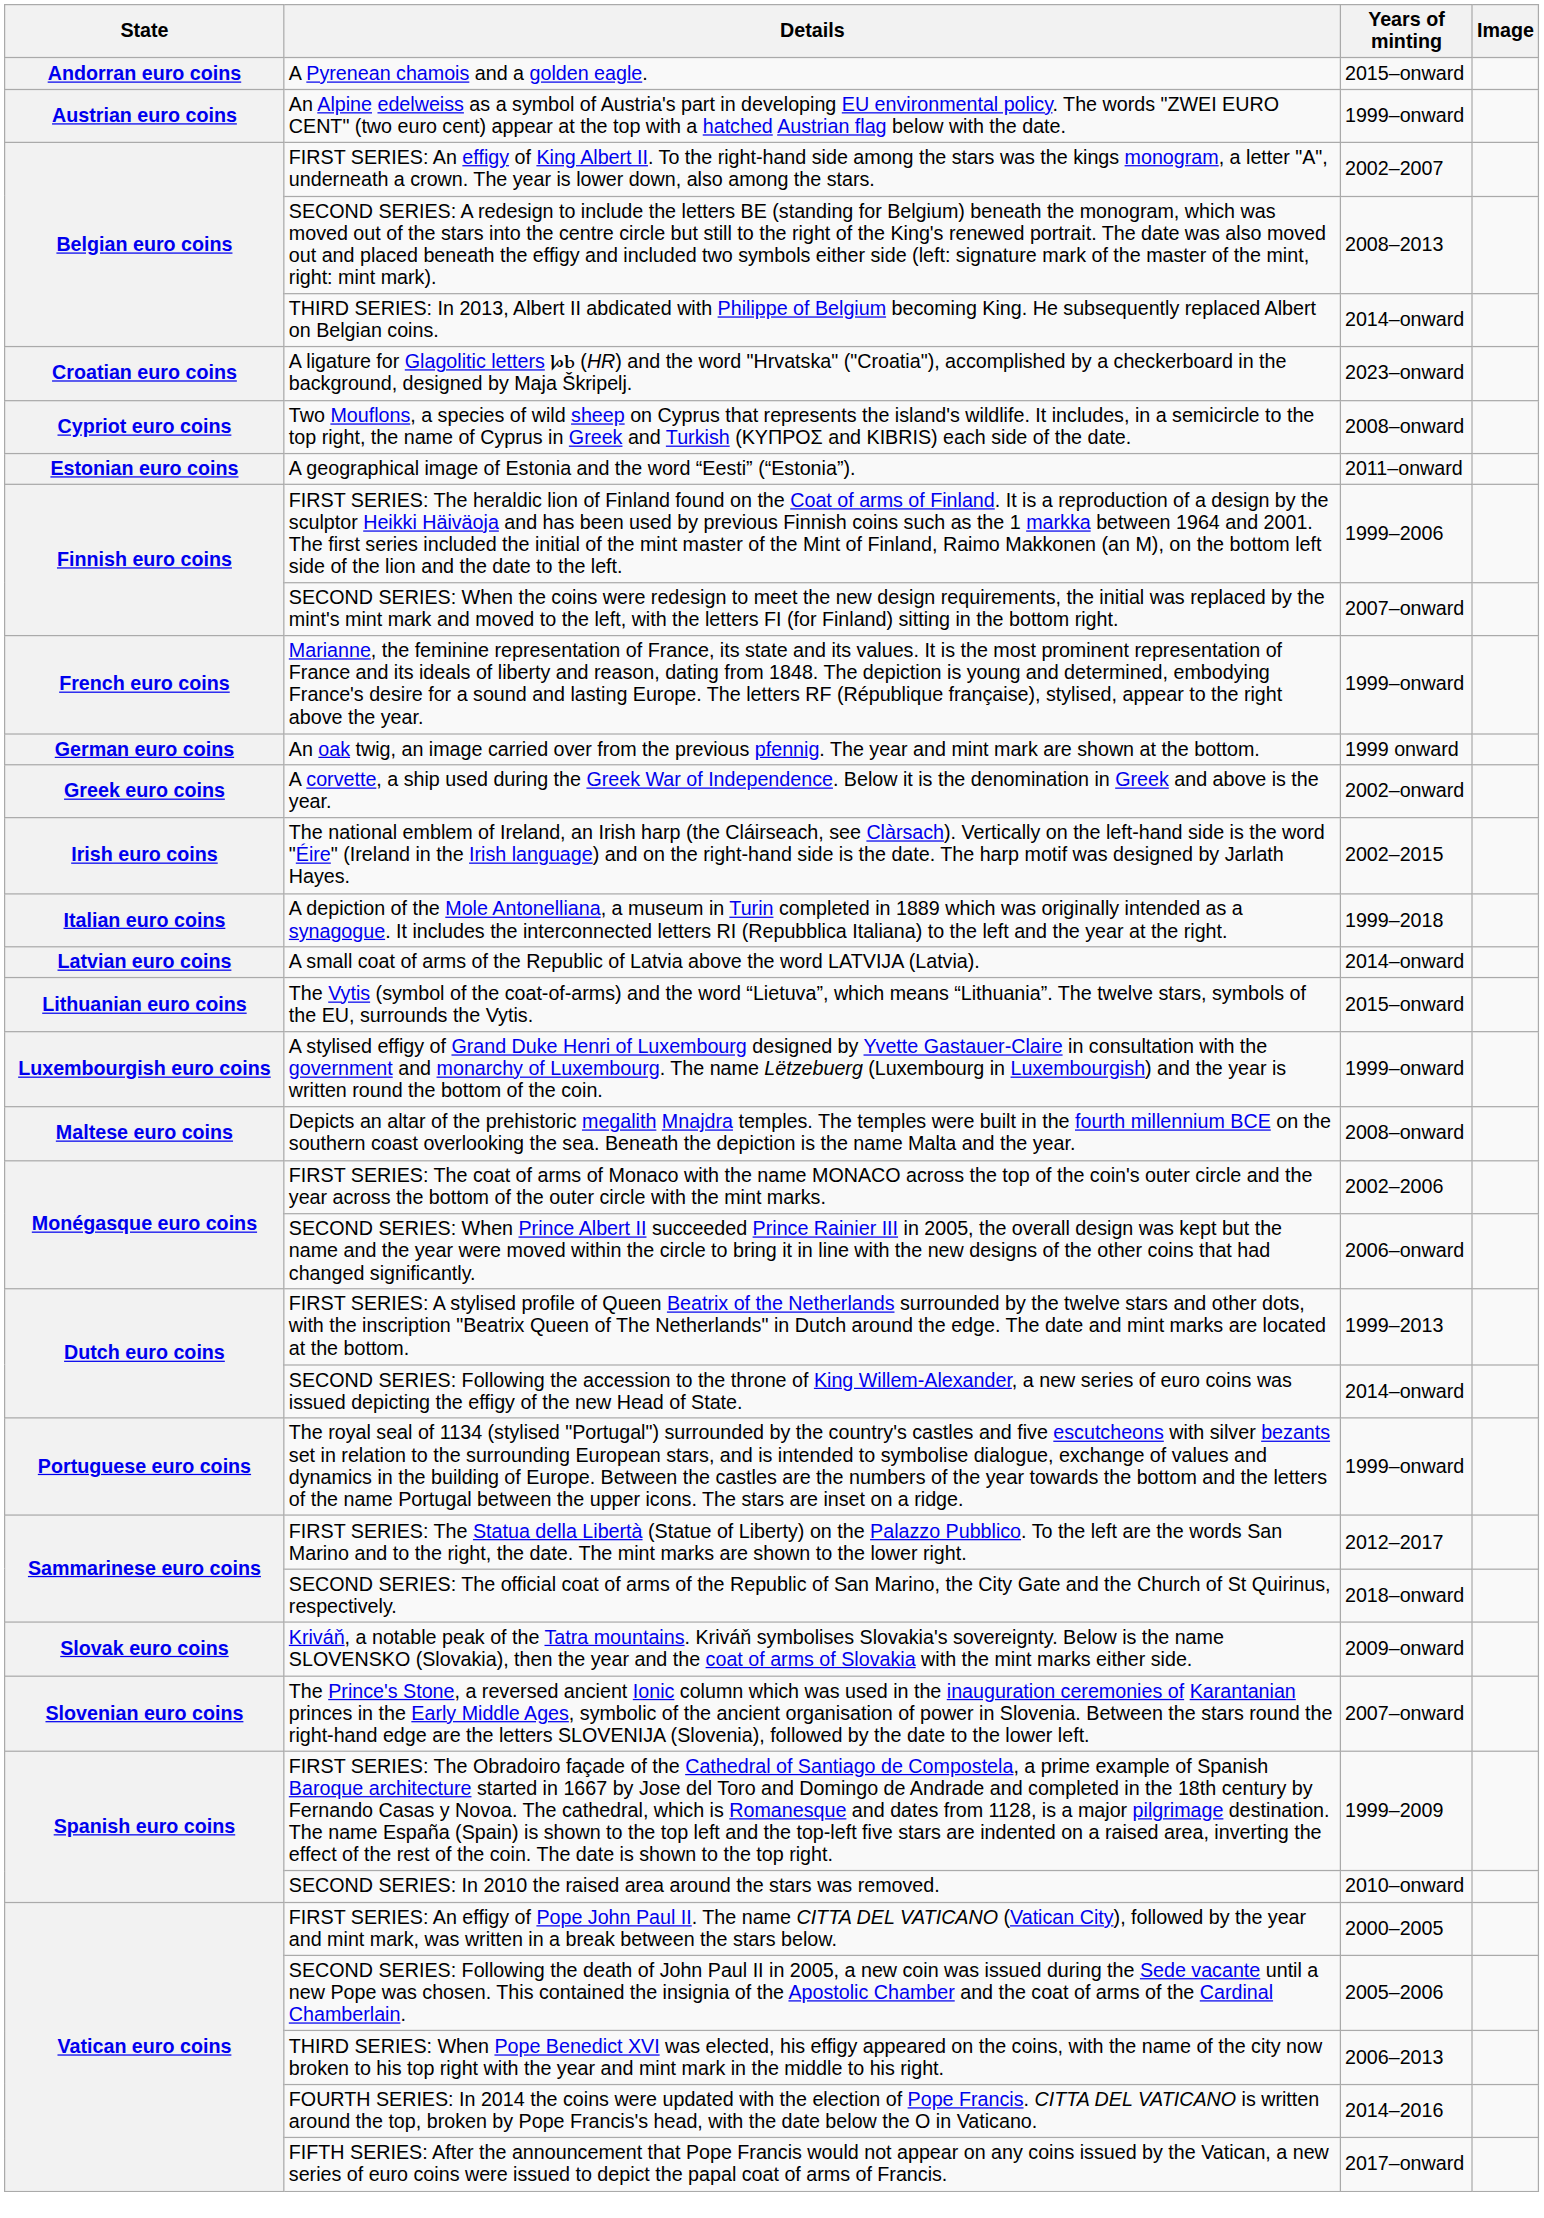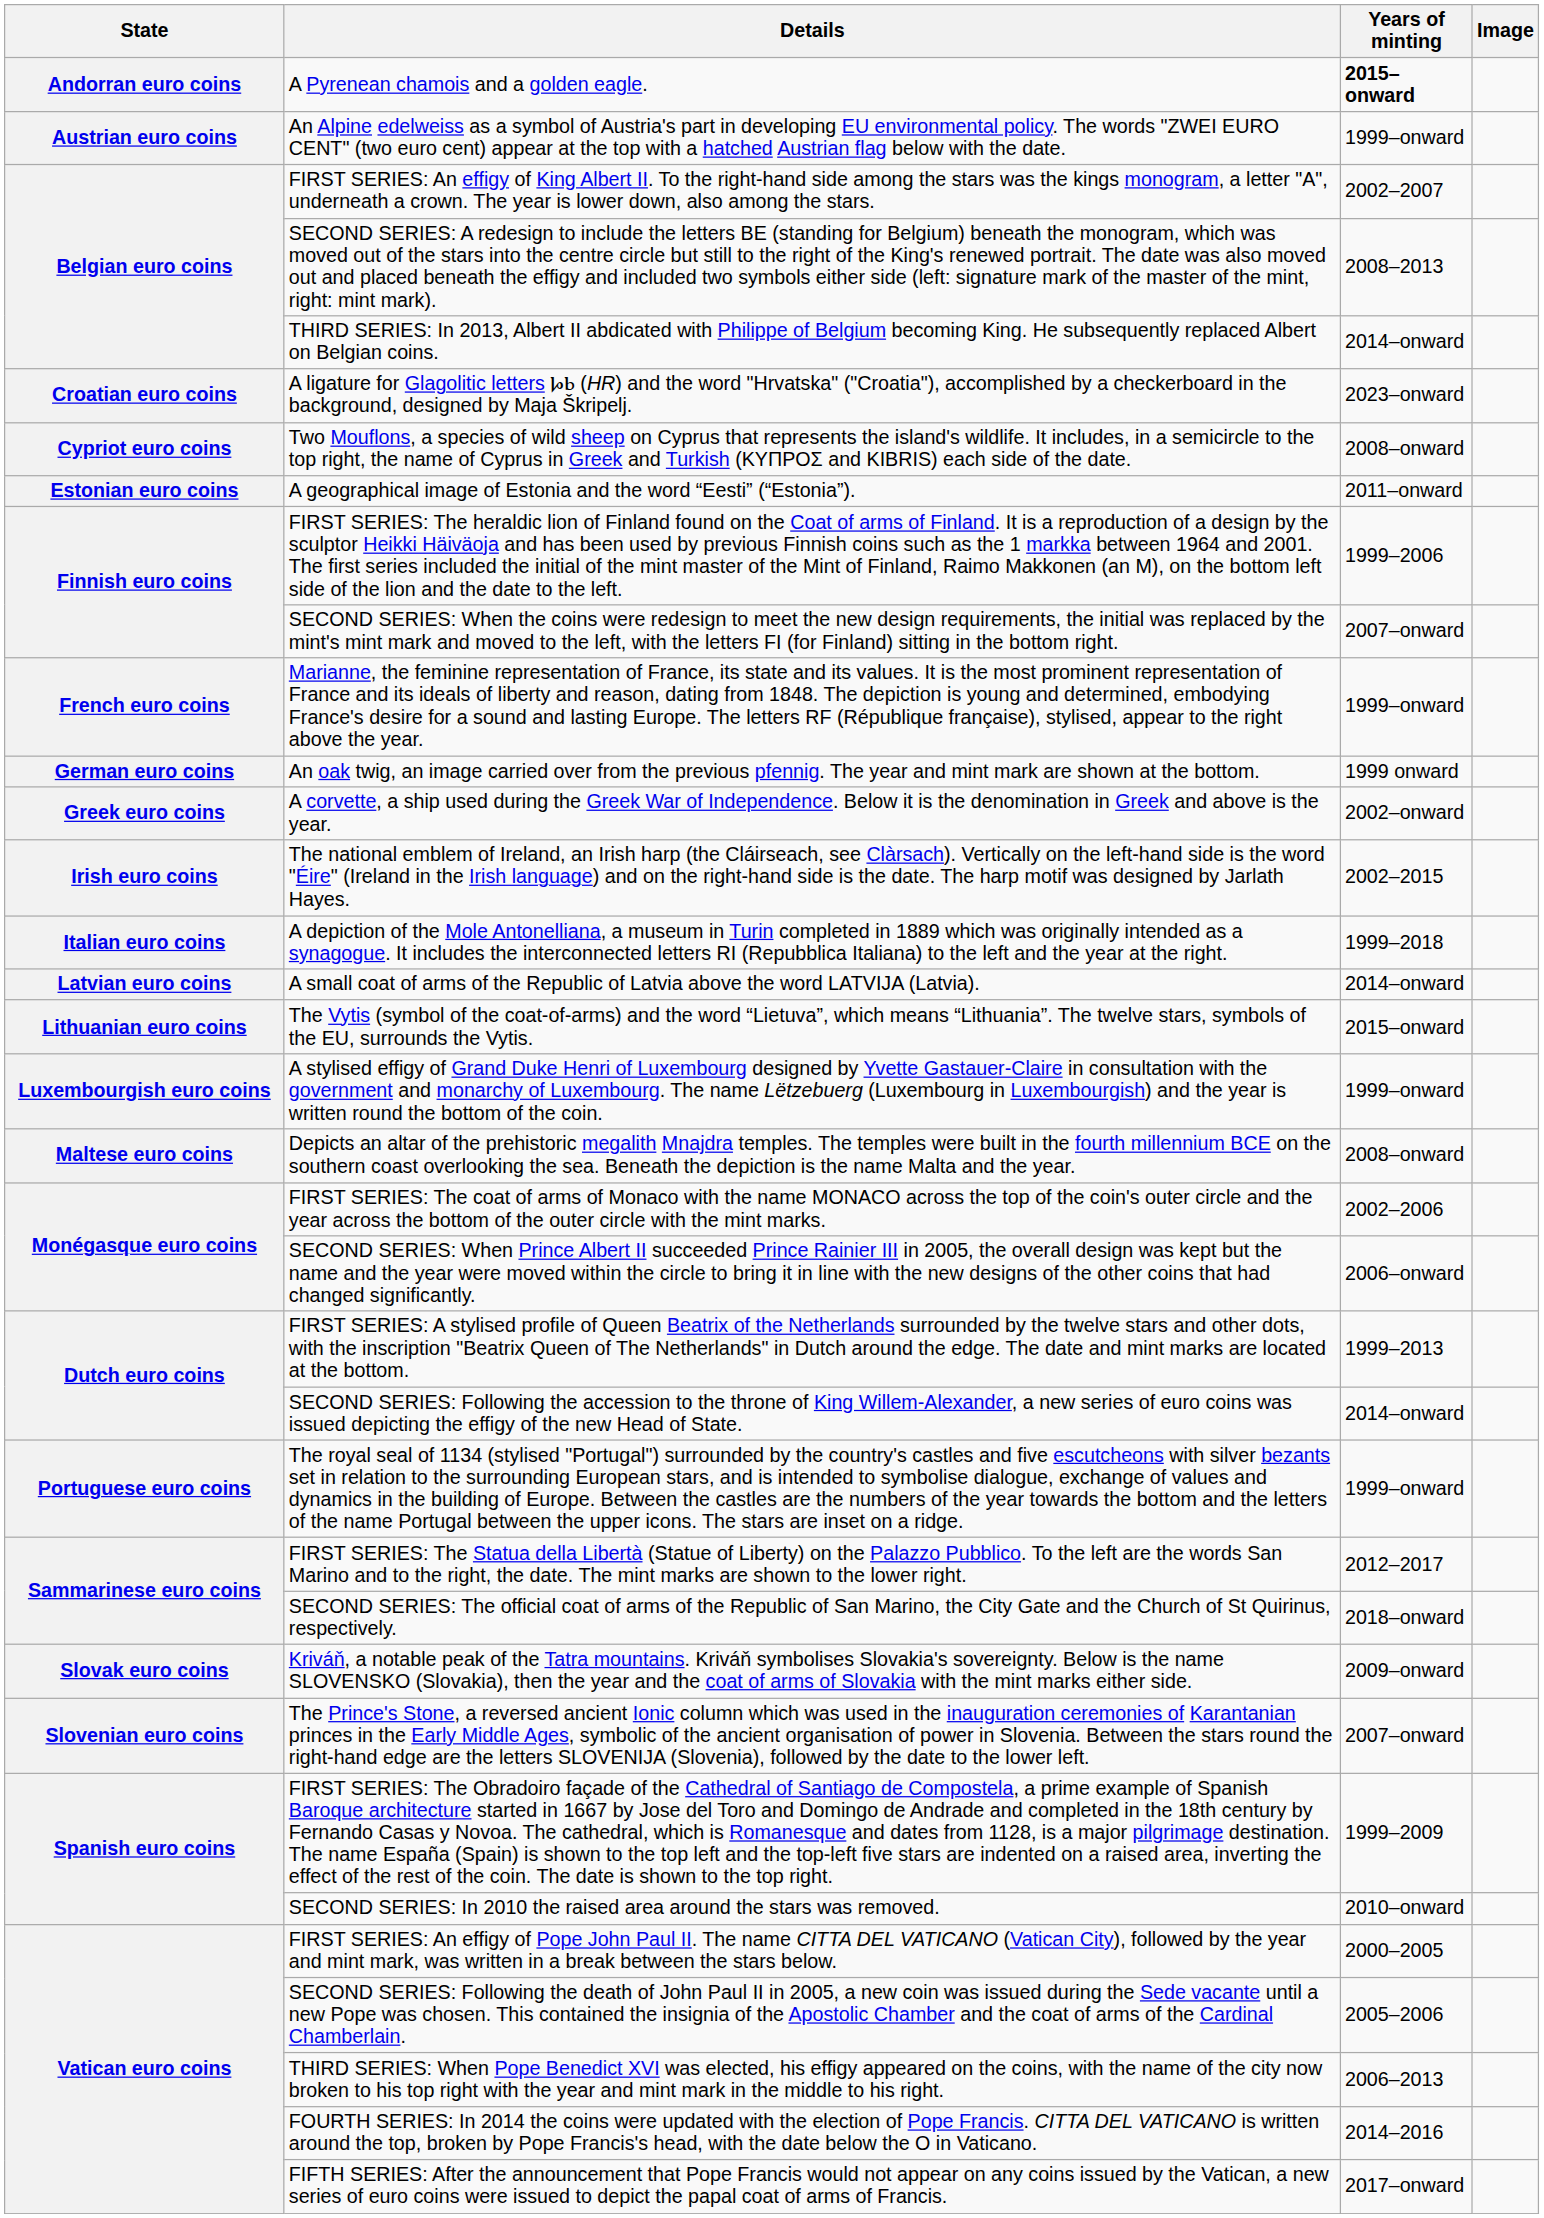A Pyrenean chamois and a golden eagle. | Years of minting: normal -> bold
